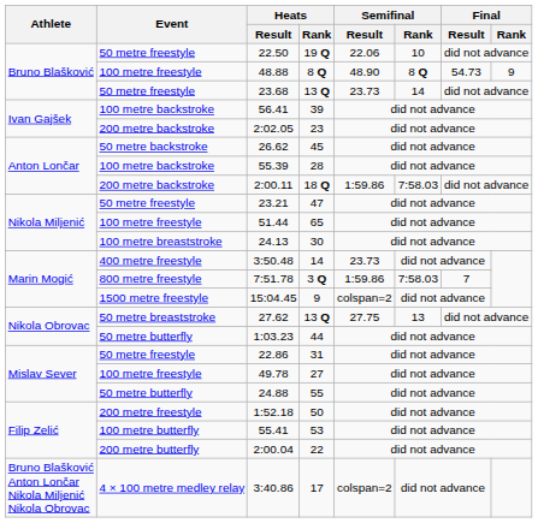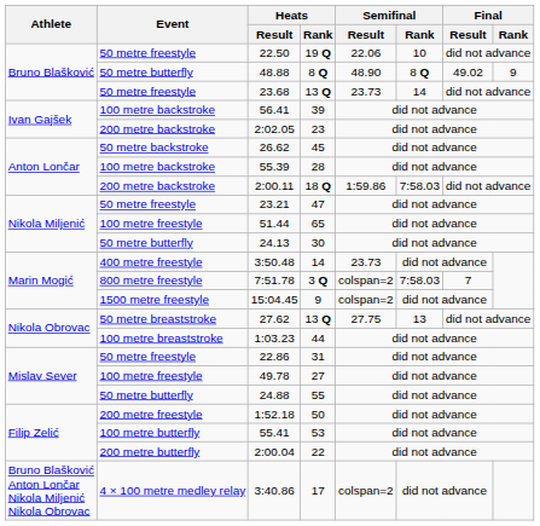48.88 | Event: 100 metre freestyle -> 50 metre butterfly
48.88 | Final / Result: 54.73 -> 49.02
24.13 | Event: 100 metre breaststroke -> 50 metre butterfly
7:51.78 | Semifinal / Result: 1:59.86 -> colspan=2
1:03.23 | Event: 50 metre butterfly -> 100 metre breaststroke
